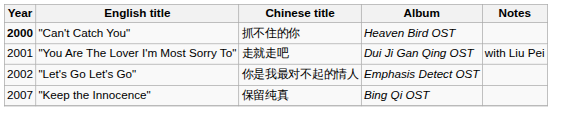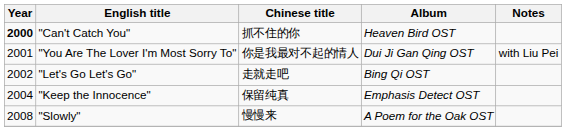"You Are The Lover I'm Most Sorry To" | Chinese title: 走就走吧 -> 你是我最对不起的情人
"Let's Go Let's Go" | Chinese title: 你是我最对不起的情人 -> 走就走吧
"Let's Go Let's Go" | Album: Emphasis Detect OST -> Bing Qi OST
"Keep the Innocence" | Year: 2007 -> 2004
"Keep the Innocence" | Album: Bing Qi OST -> Emphasis Detect OST
+ row: 2008 | "Slowly" | 慢慢来 | A Poem for the Oak OST
